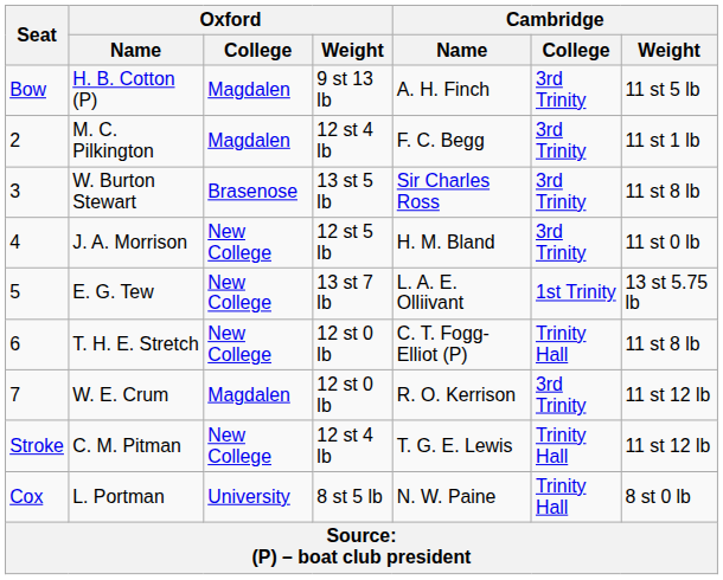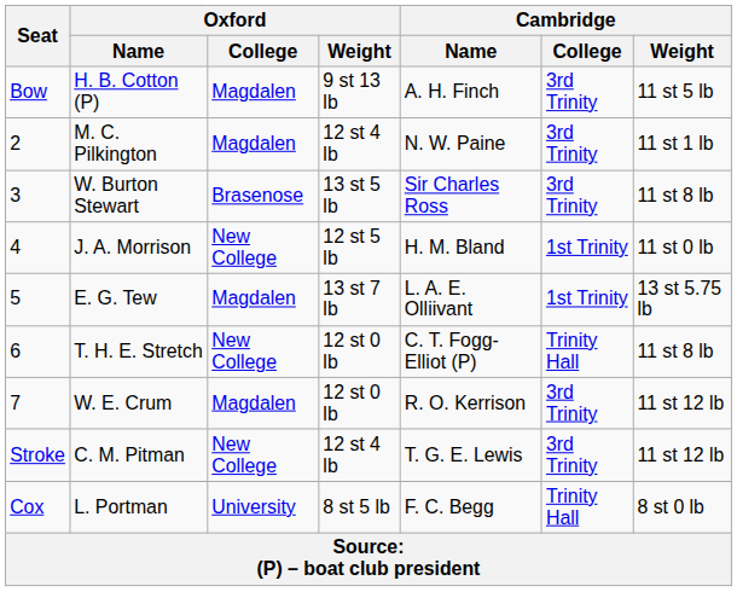M. C. Pilkington | Cambridge / Name: F. C. Begg -> N. W. Paine
J. A. Morrison | Cambridge / College: 3rd Trinity -> 1st Trinity
E. G. Tew | Oxford / College: New College -> Magdalen
C. M. Pitman | Cambridge / College: Trinity Hall -> 3rd Trinity
L. Portman | Cambridge / Name: N. W. Paine -> F. C. Begg
